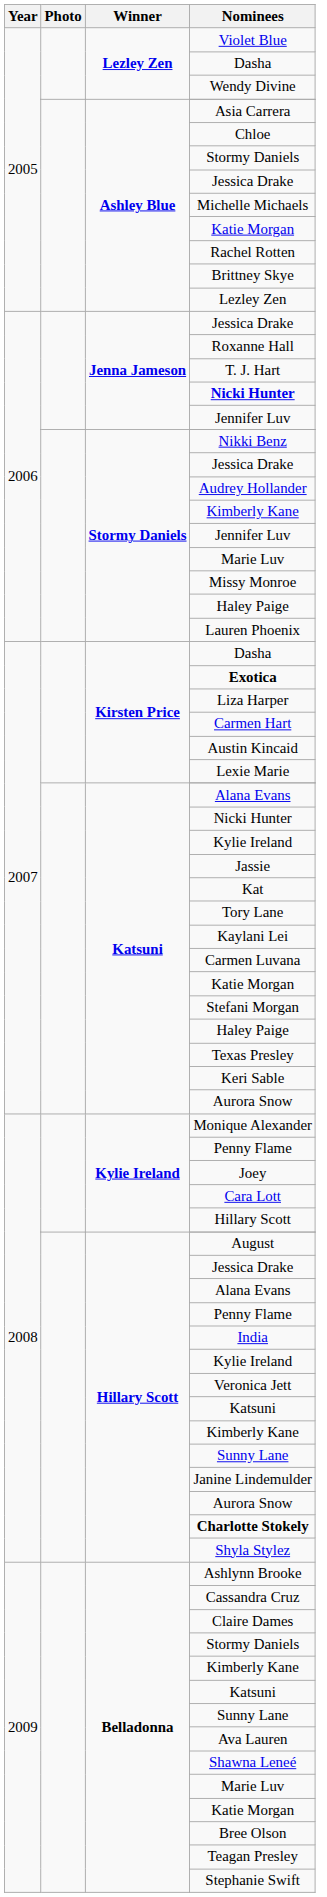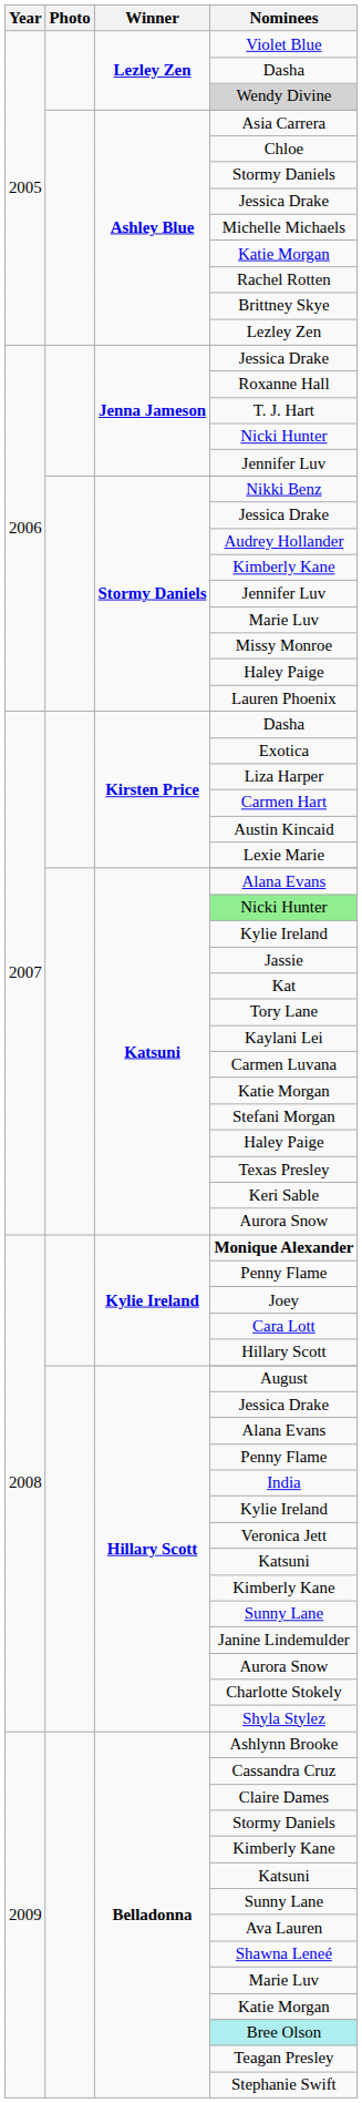Wendy Divine | Nominees: no background -> lightgrey background
Jenna Jameson / Nicki Hunter | Nominees: bold -> normal
Exotica | Nominees: bold -> normal
Katsuni / Nicki Hunter | Nominees: no background -> lightgreen background
Monique Alexander | Nominees: normal -> bold
Charlotte Stokely | Nominees: bold -> normal
Bree Olson | Nominees: no background -> paleturquoise background
